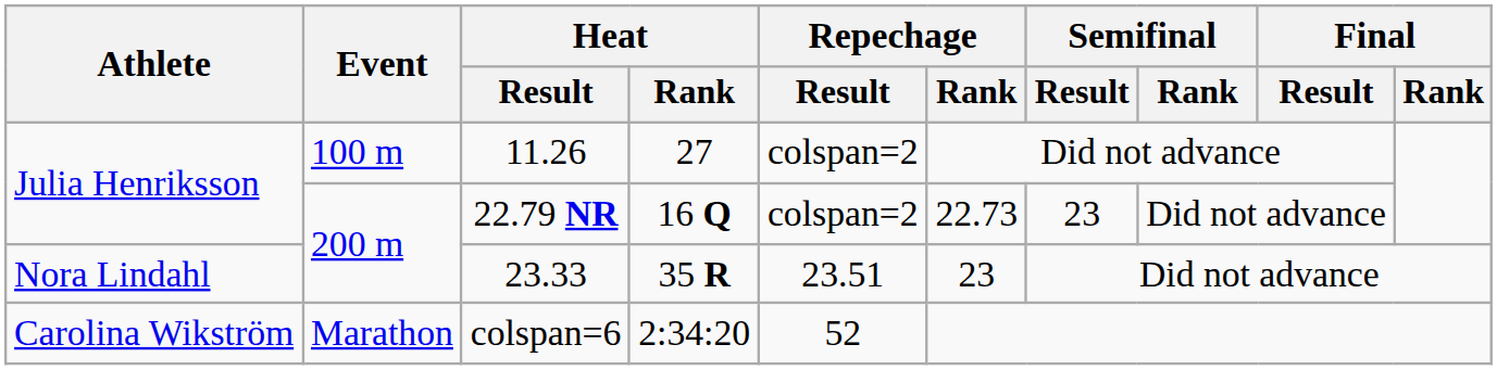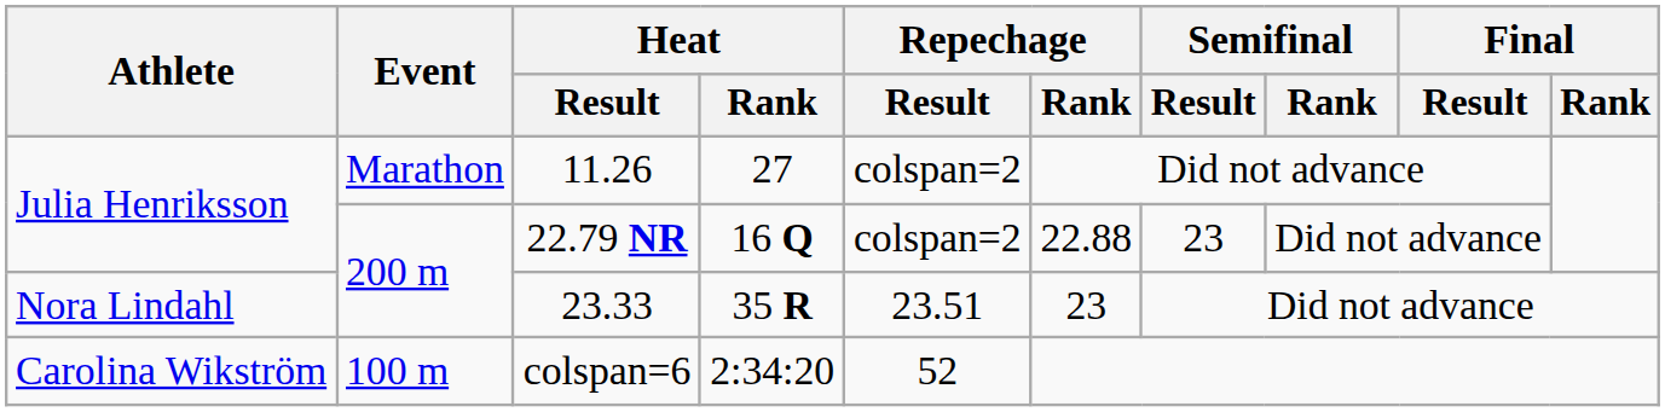11.26 | Event: 100 m -> Marathon
22.79 NR | Repechage / Rank: 22.73 -> 22.88
colspan=6 | Event: Marathon -> 100 m
